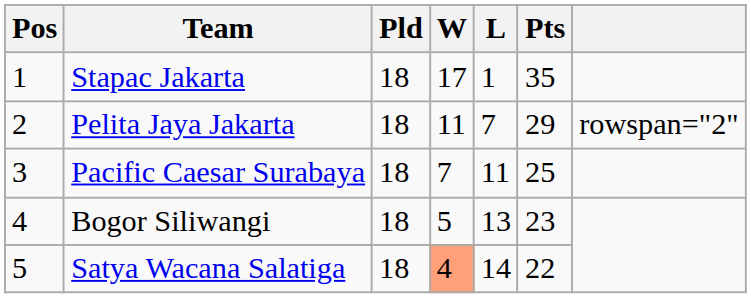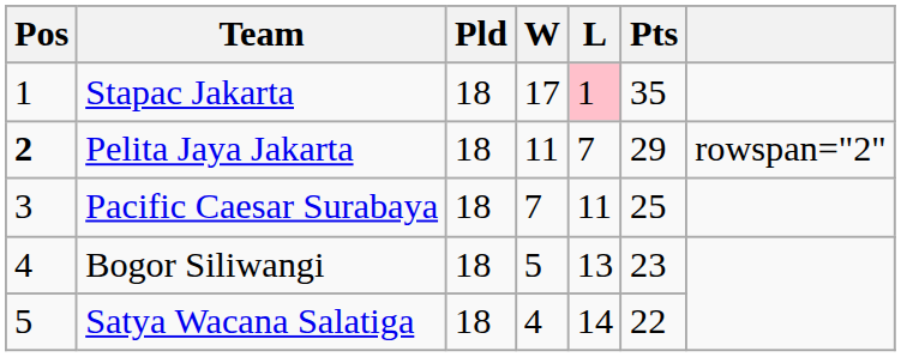Stapac Jakarta | L: no background -> pink background
Pelita Jaya Jakarta | Pos: normal -> bold
Satya Wacana Salatiga | W: lightsalmon background -> no background
